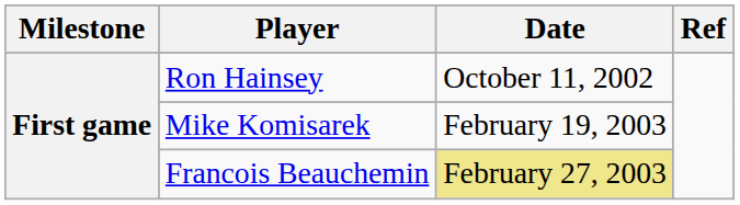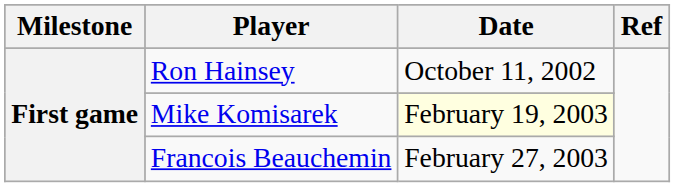Mike Komisarek | Date: no background -> lightyellow background
Francois Beauchemin | Date: khaki background -> no background
